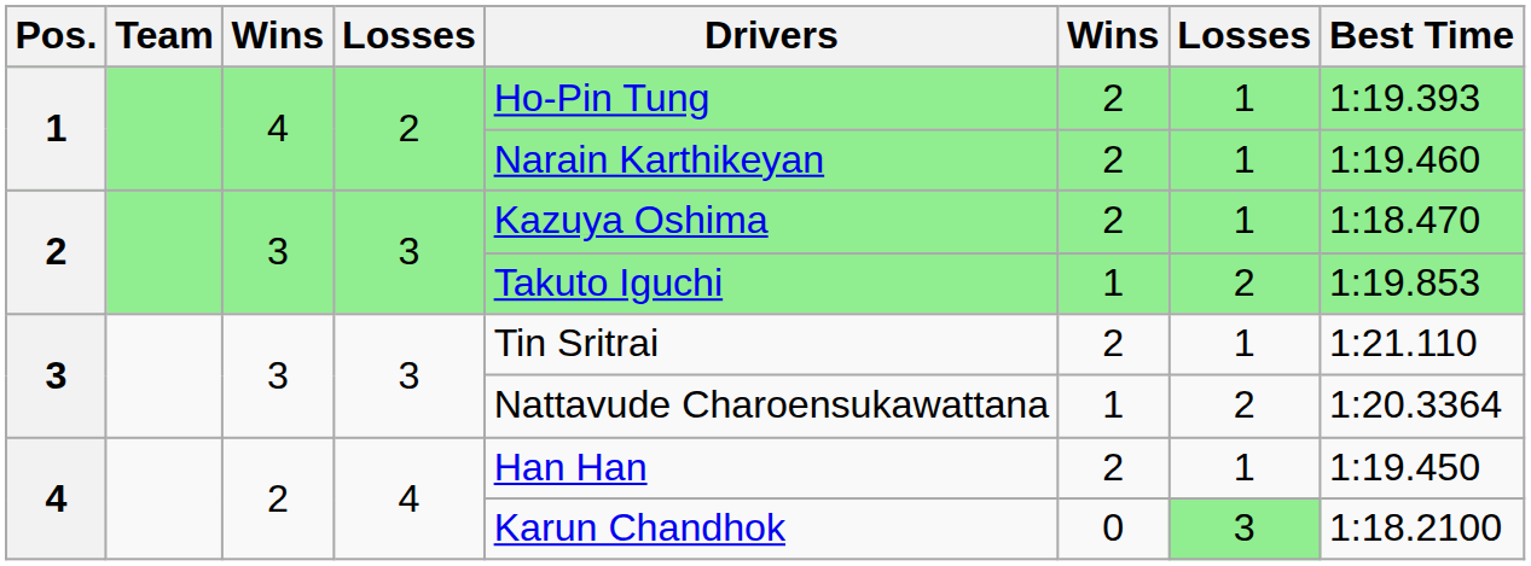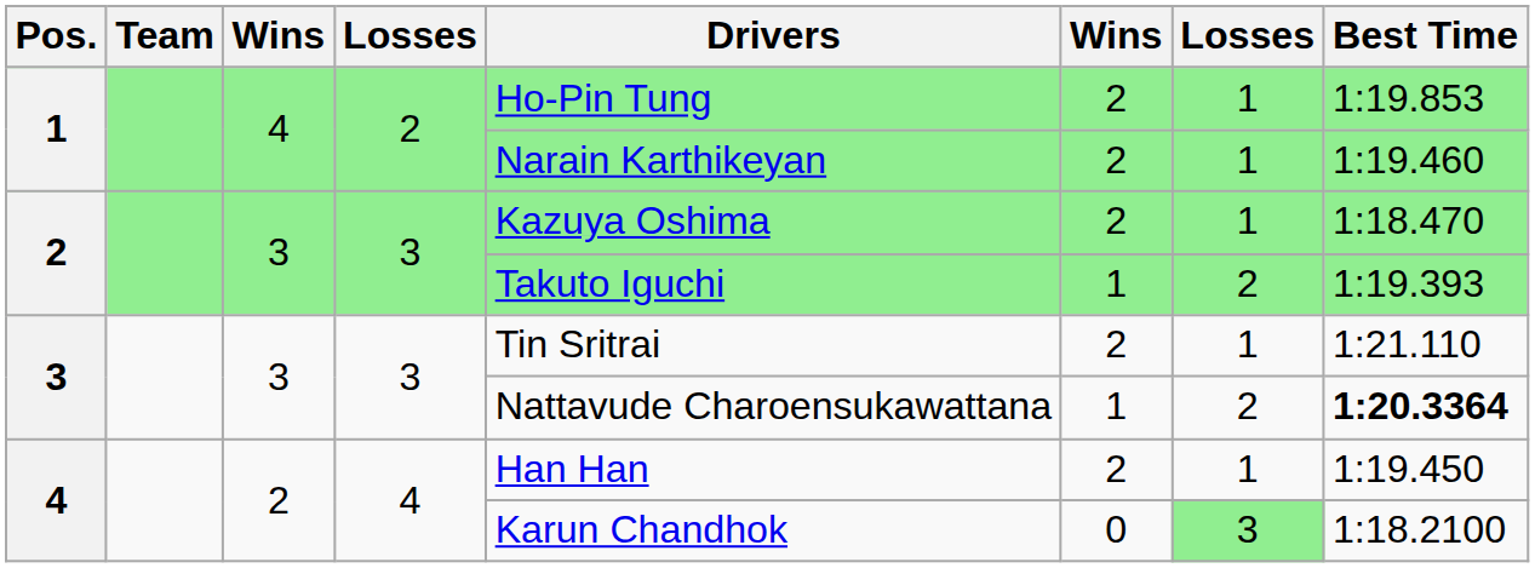row 2 | Best Time: 1:19.393 -> 1:19.853
row 5 | Best Time: 1:19.853 -> 1:19.393
row 7 | Best Time: normal -> bold
